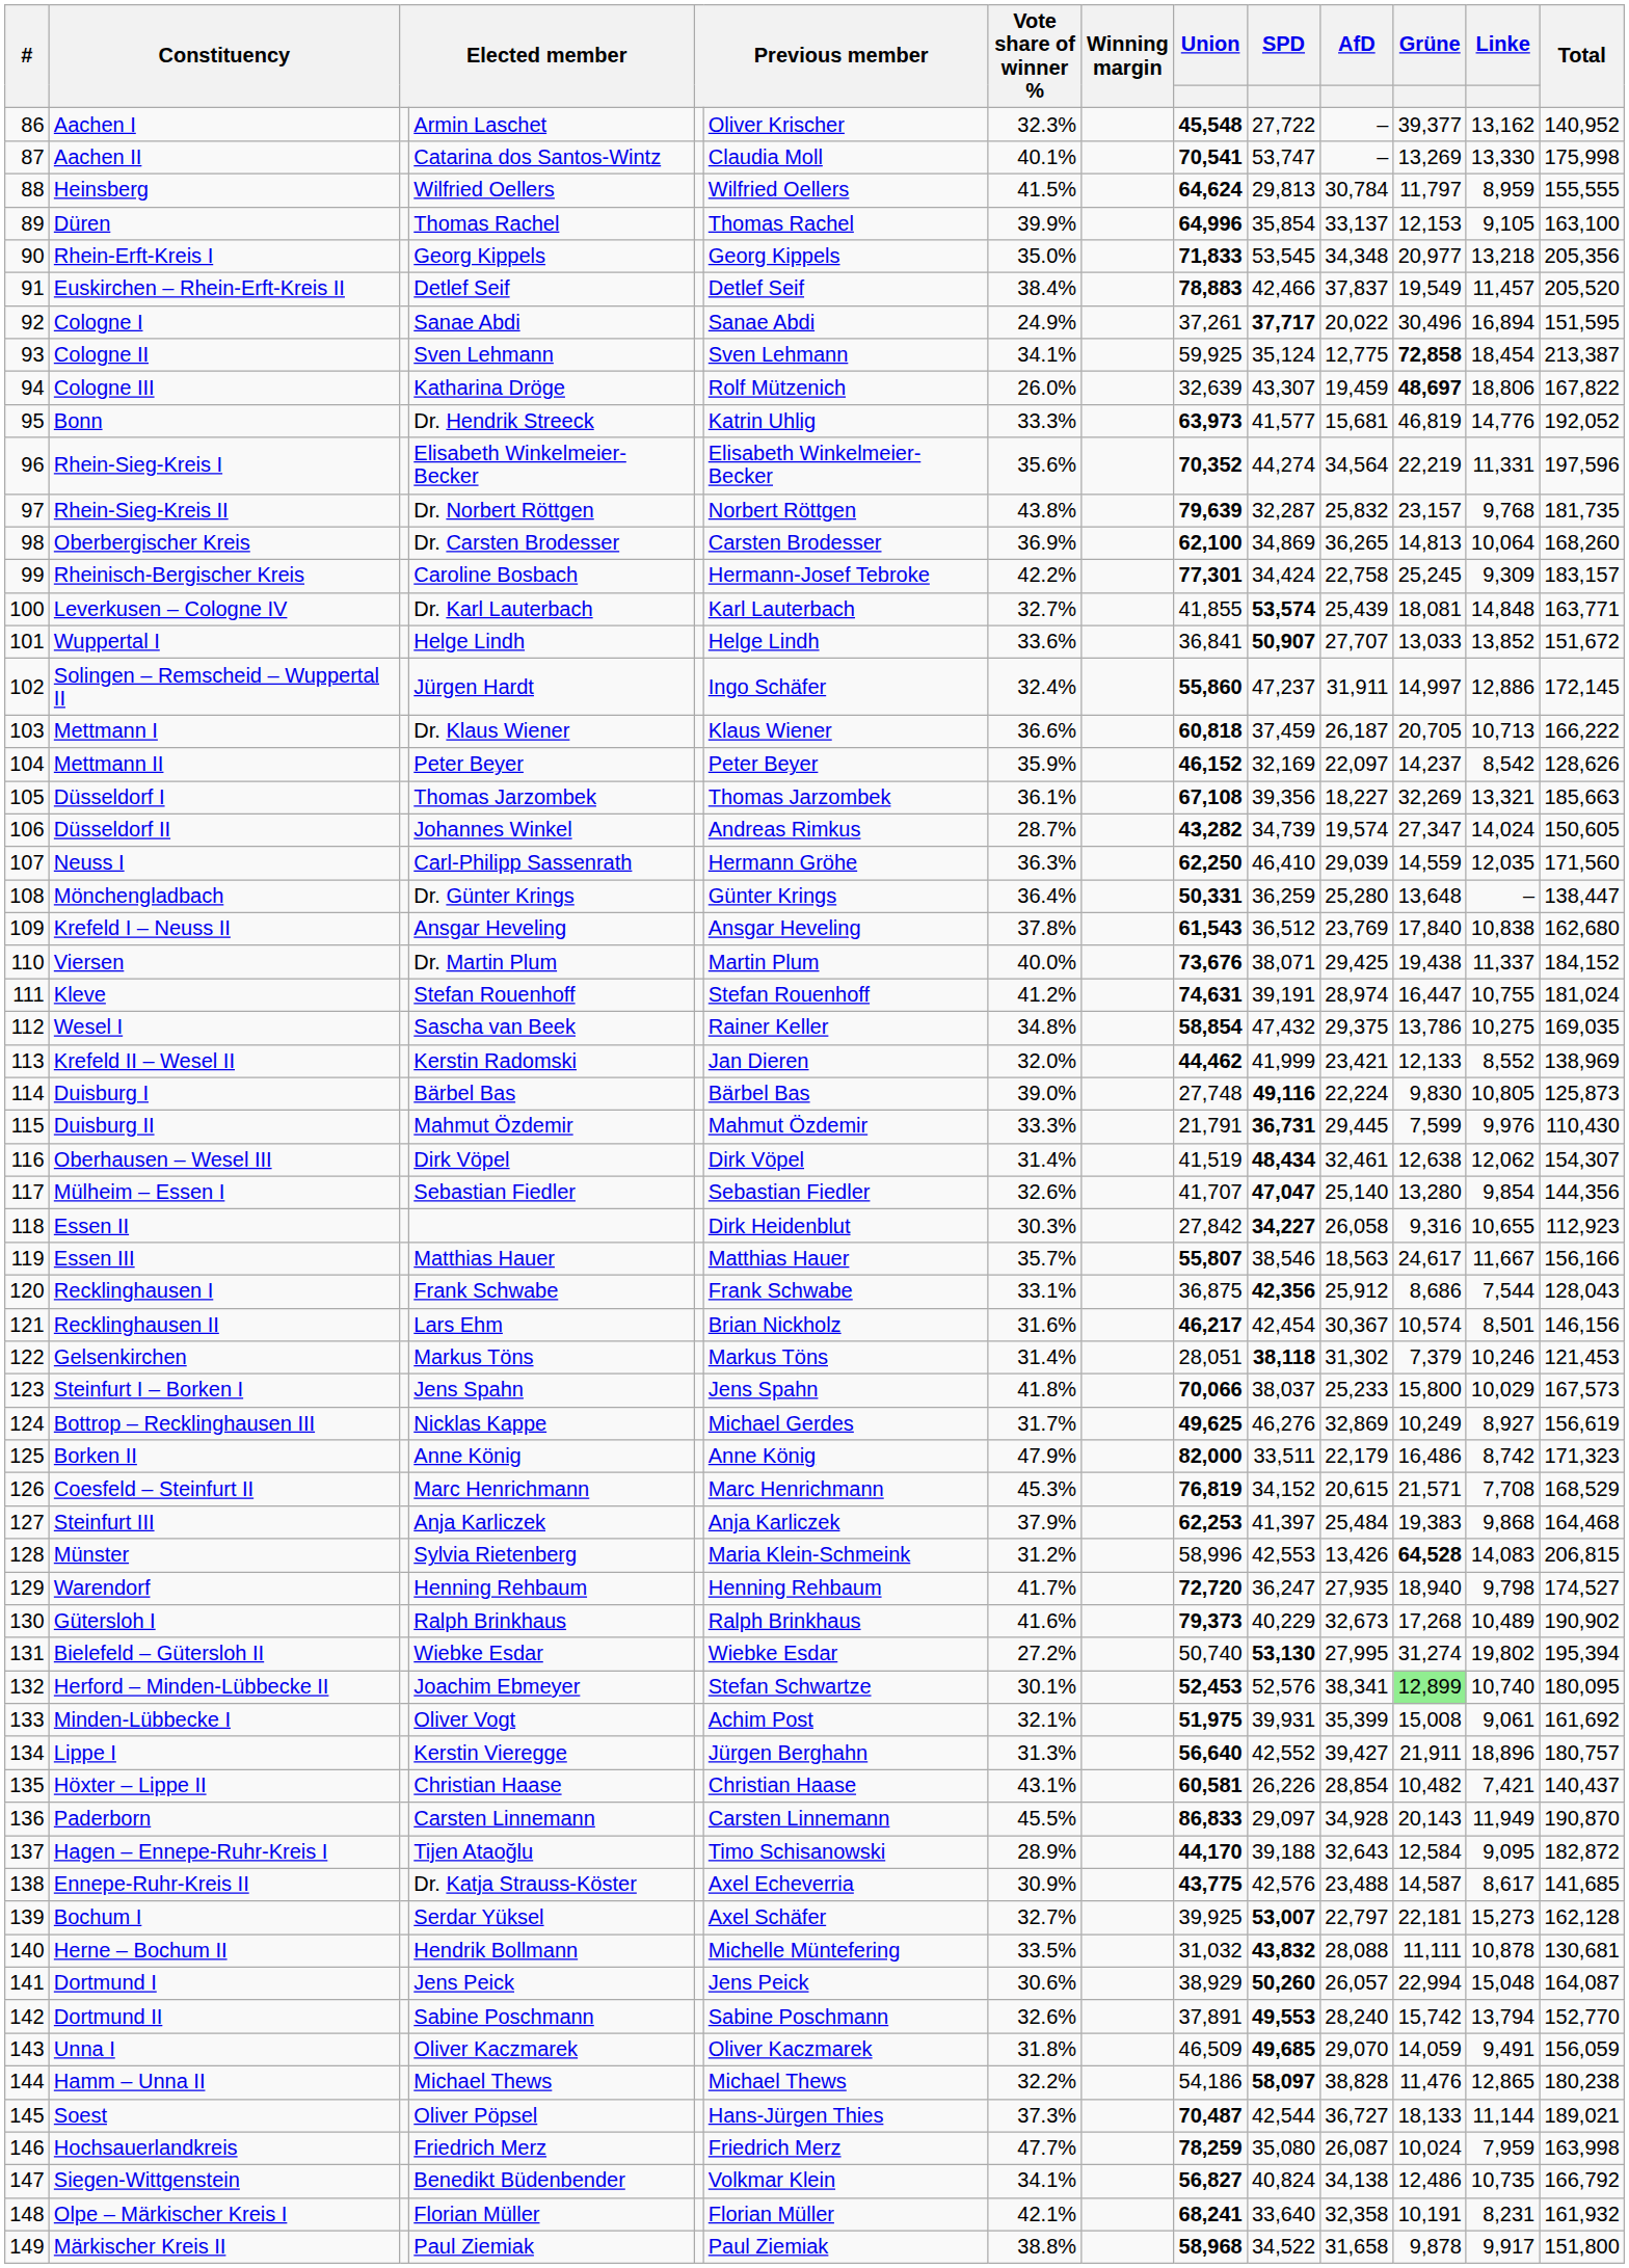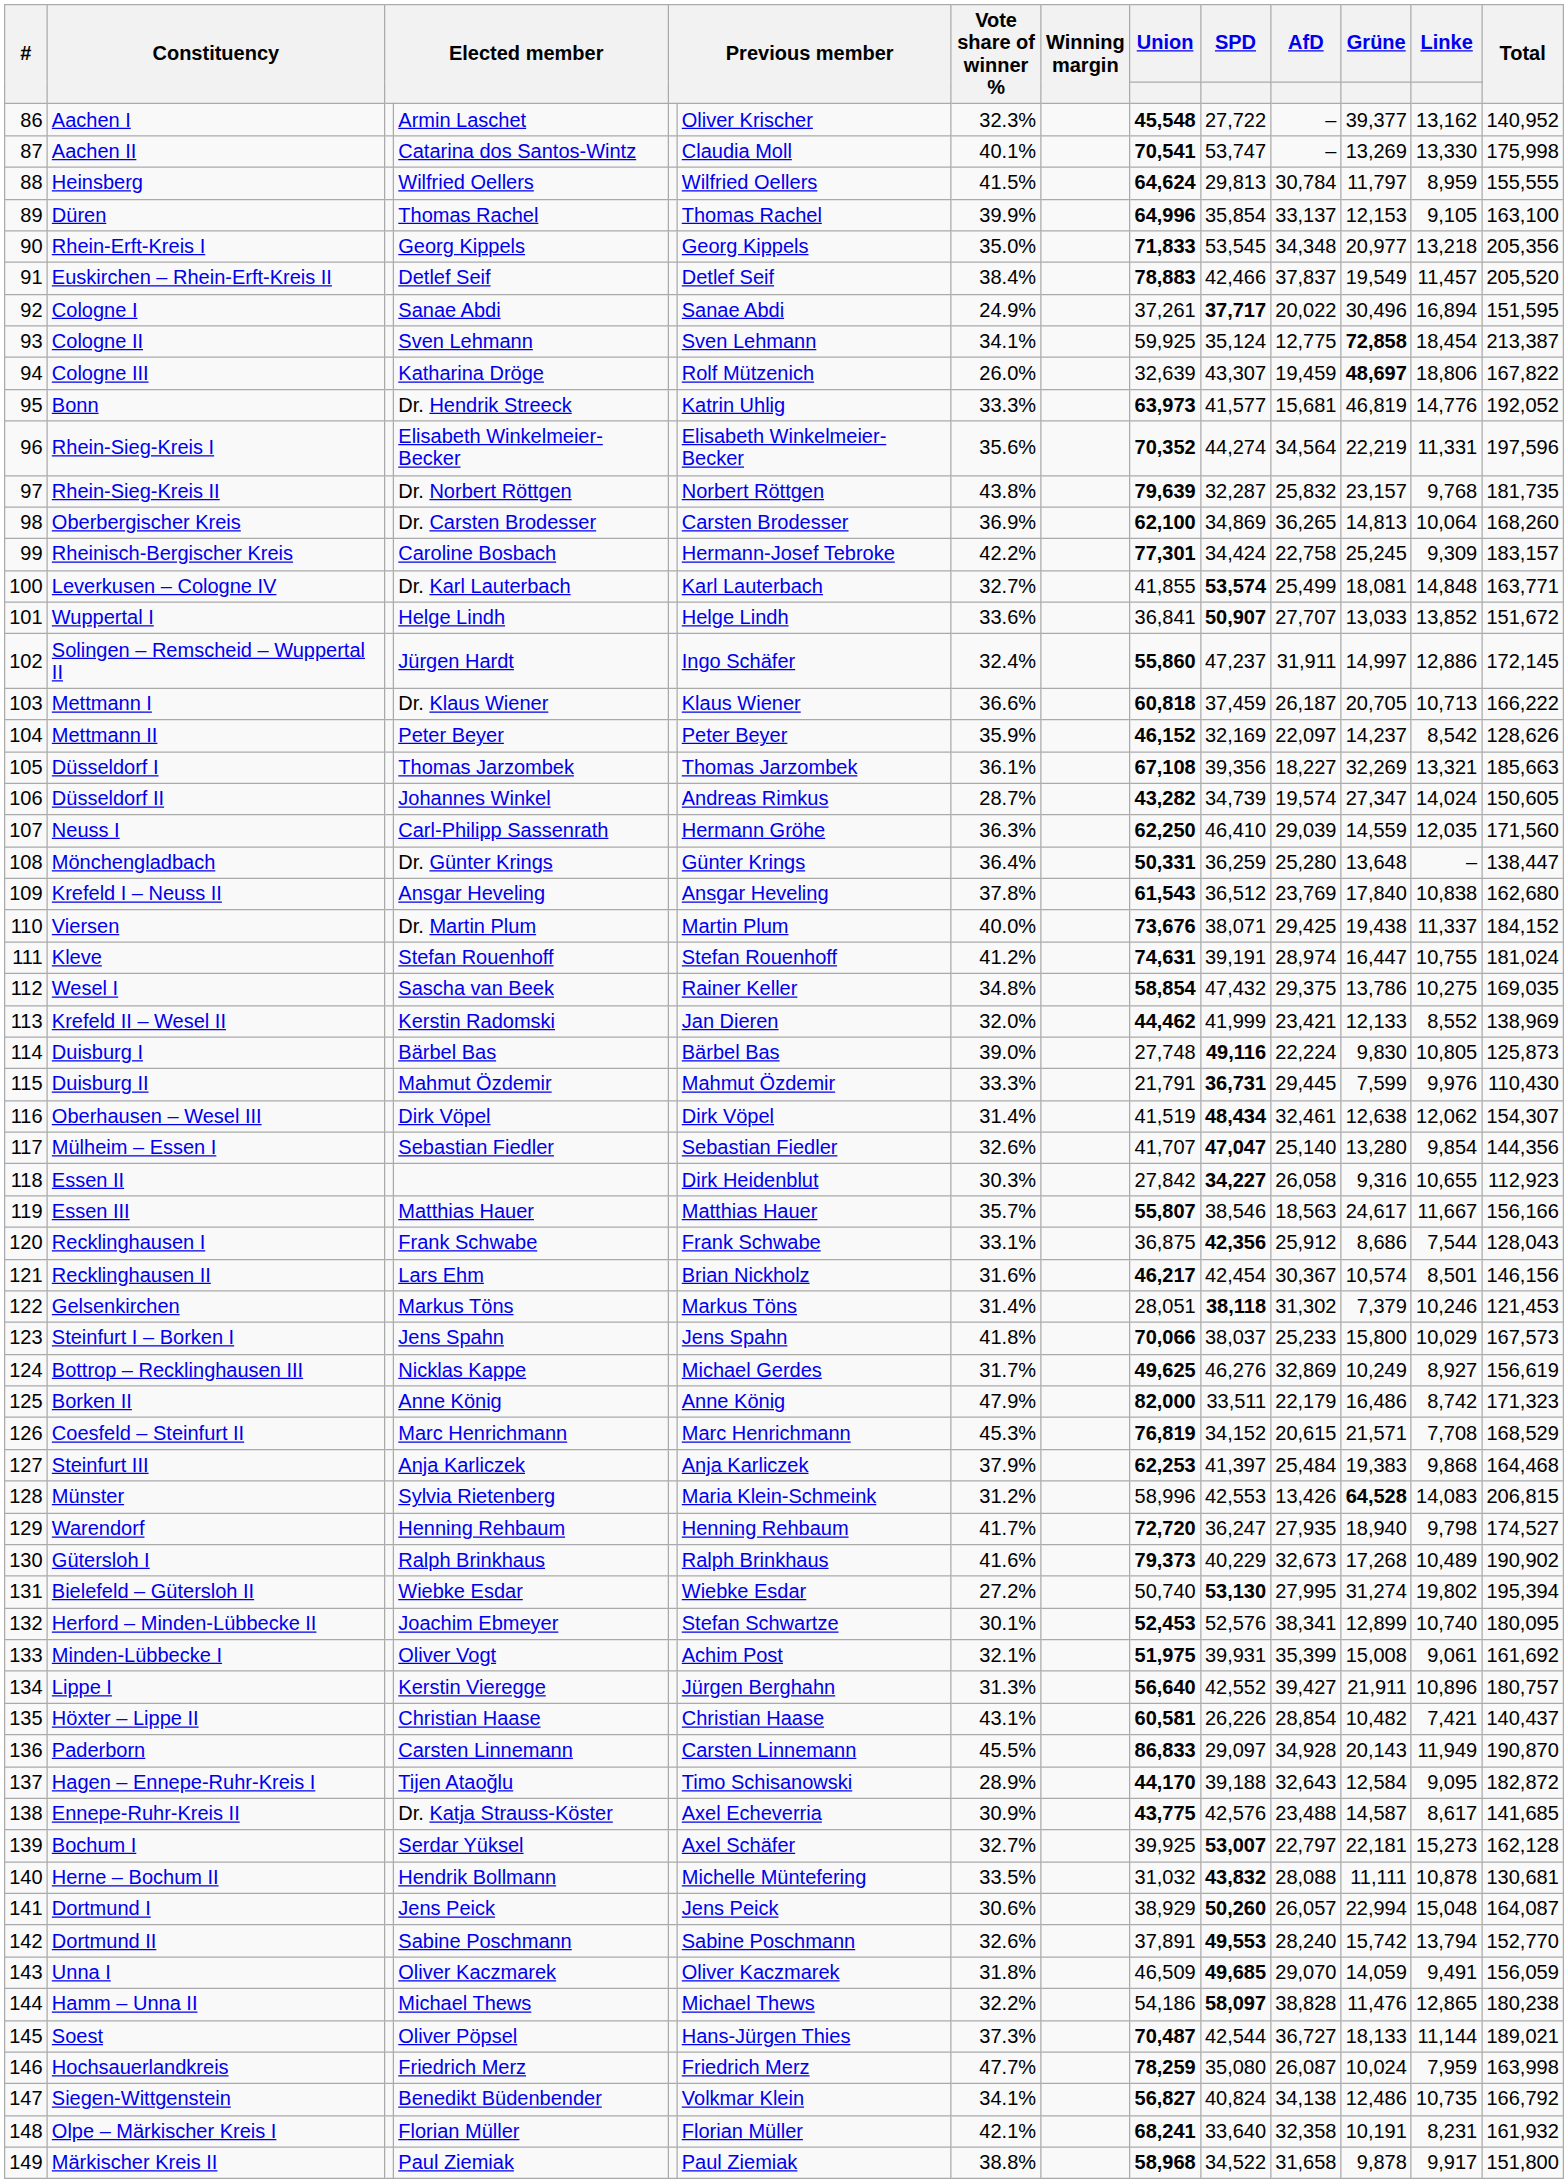Leverkusen – Cologne IV | AfD: 25,439 -> 25,499
Herford – Minden-Lübbecke II | Grüne: lightgreen background -> no background
Lippe I | Linke: 18,896 -> 10,896
